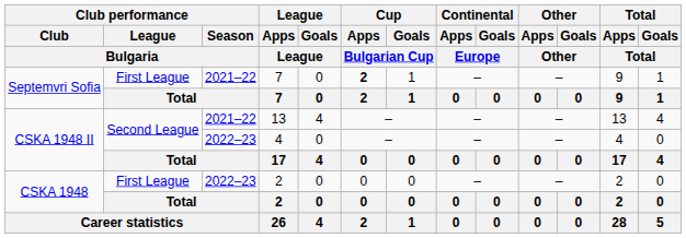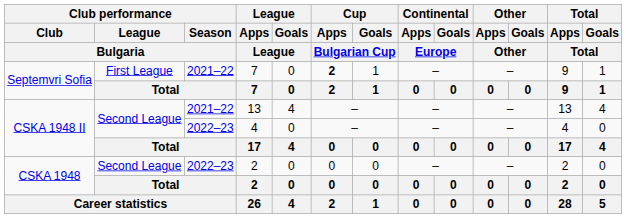row 9 | Club performance / League / Bulgaria: First League -> Second League
